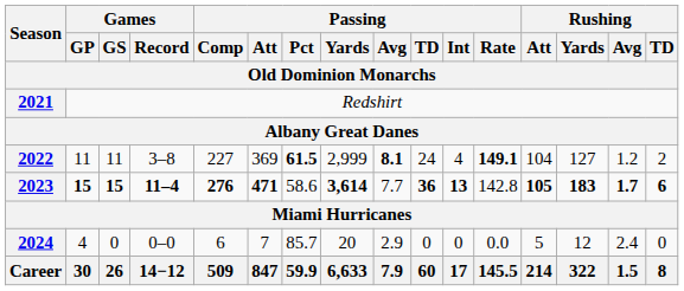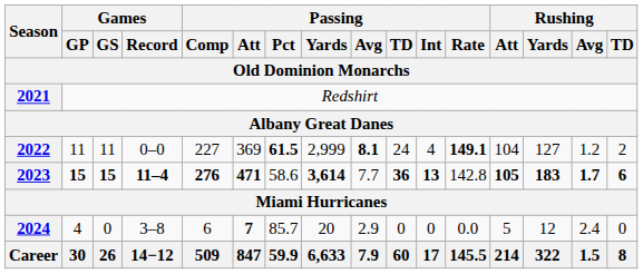2022 | Games / Record / Old Dominion Monarchs: 3–8 -> 0–0
2024 | Games / Record / Old Dominion Monarchs: 0–0 -> 3–8
2024 | Passing / Att / Old Dominion Monarchs: normal -> bold
